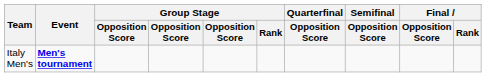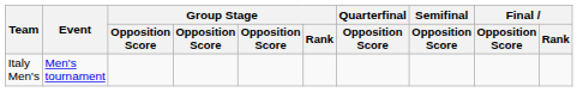Italy Men's | Event: bold -> normal
